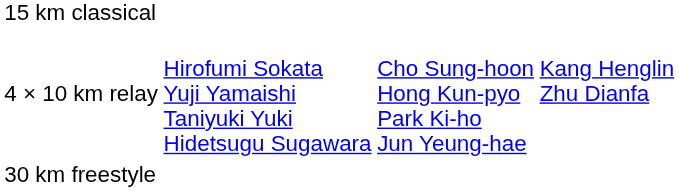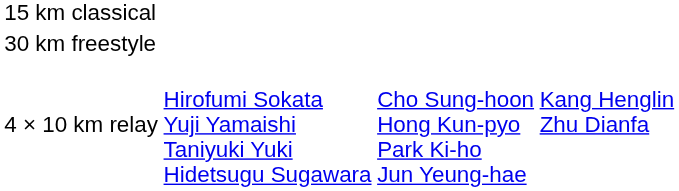rows swapped: 30 km freestyle <-> 4 × 10 km relay
